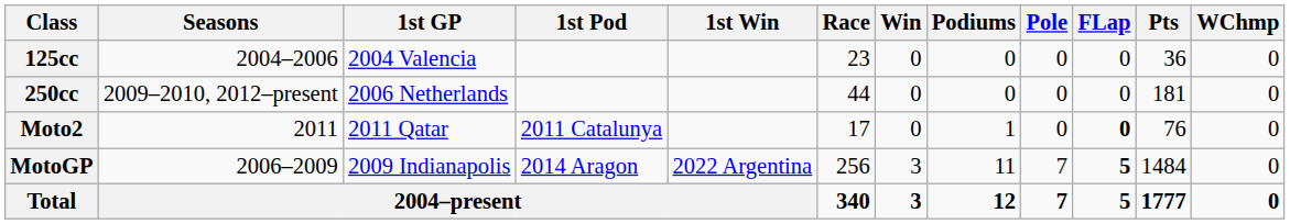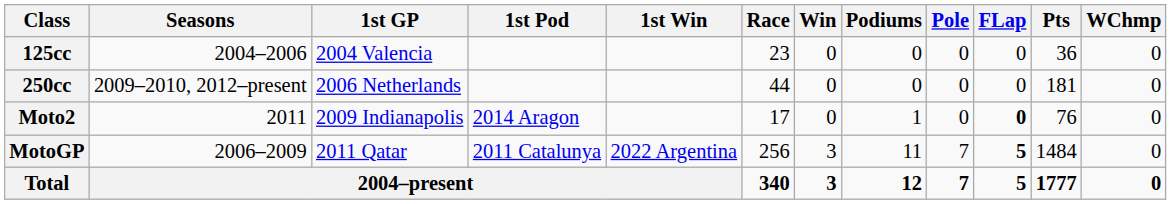Moto2 | 1st GP: 2011 Qatar -> 2009 Indianapolis
Moto2 | 1st Pod: 2011 Catalunya -> 2014 Aragon
MotoGP | 1st GP: 2009 Indianapolis -> 2011 Qatar
MotoGP | 1st Pod: 2014 Aragon -> 2011 Catalunya
